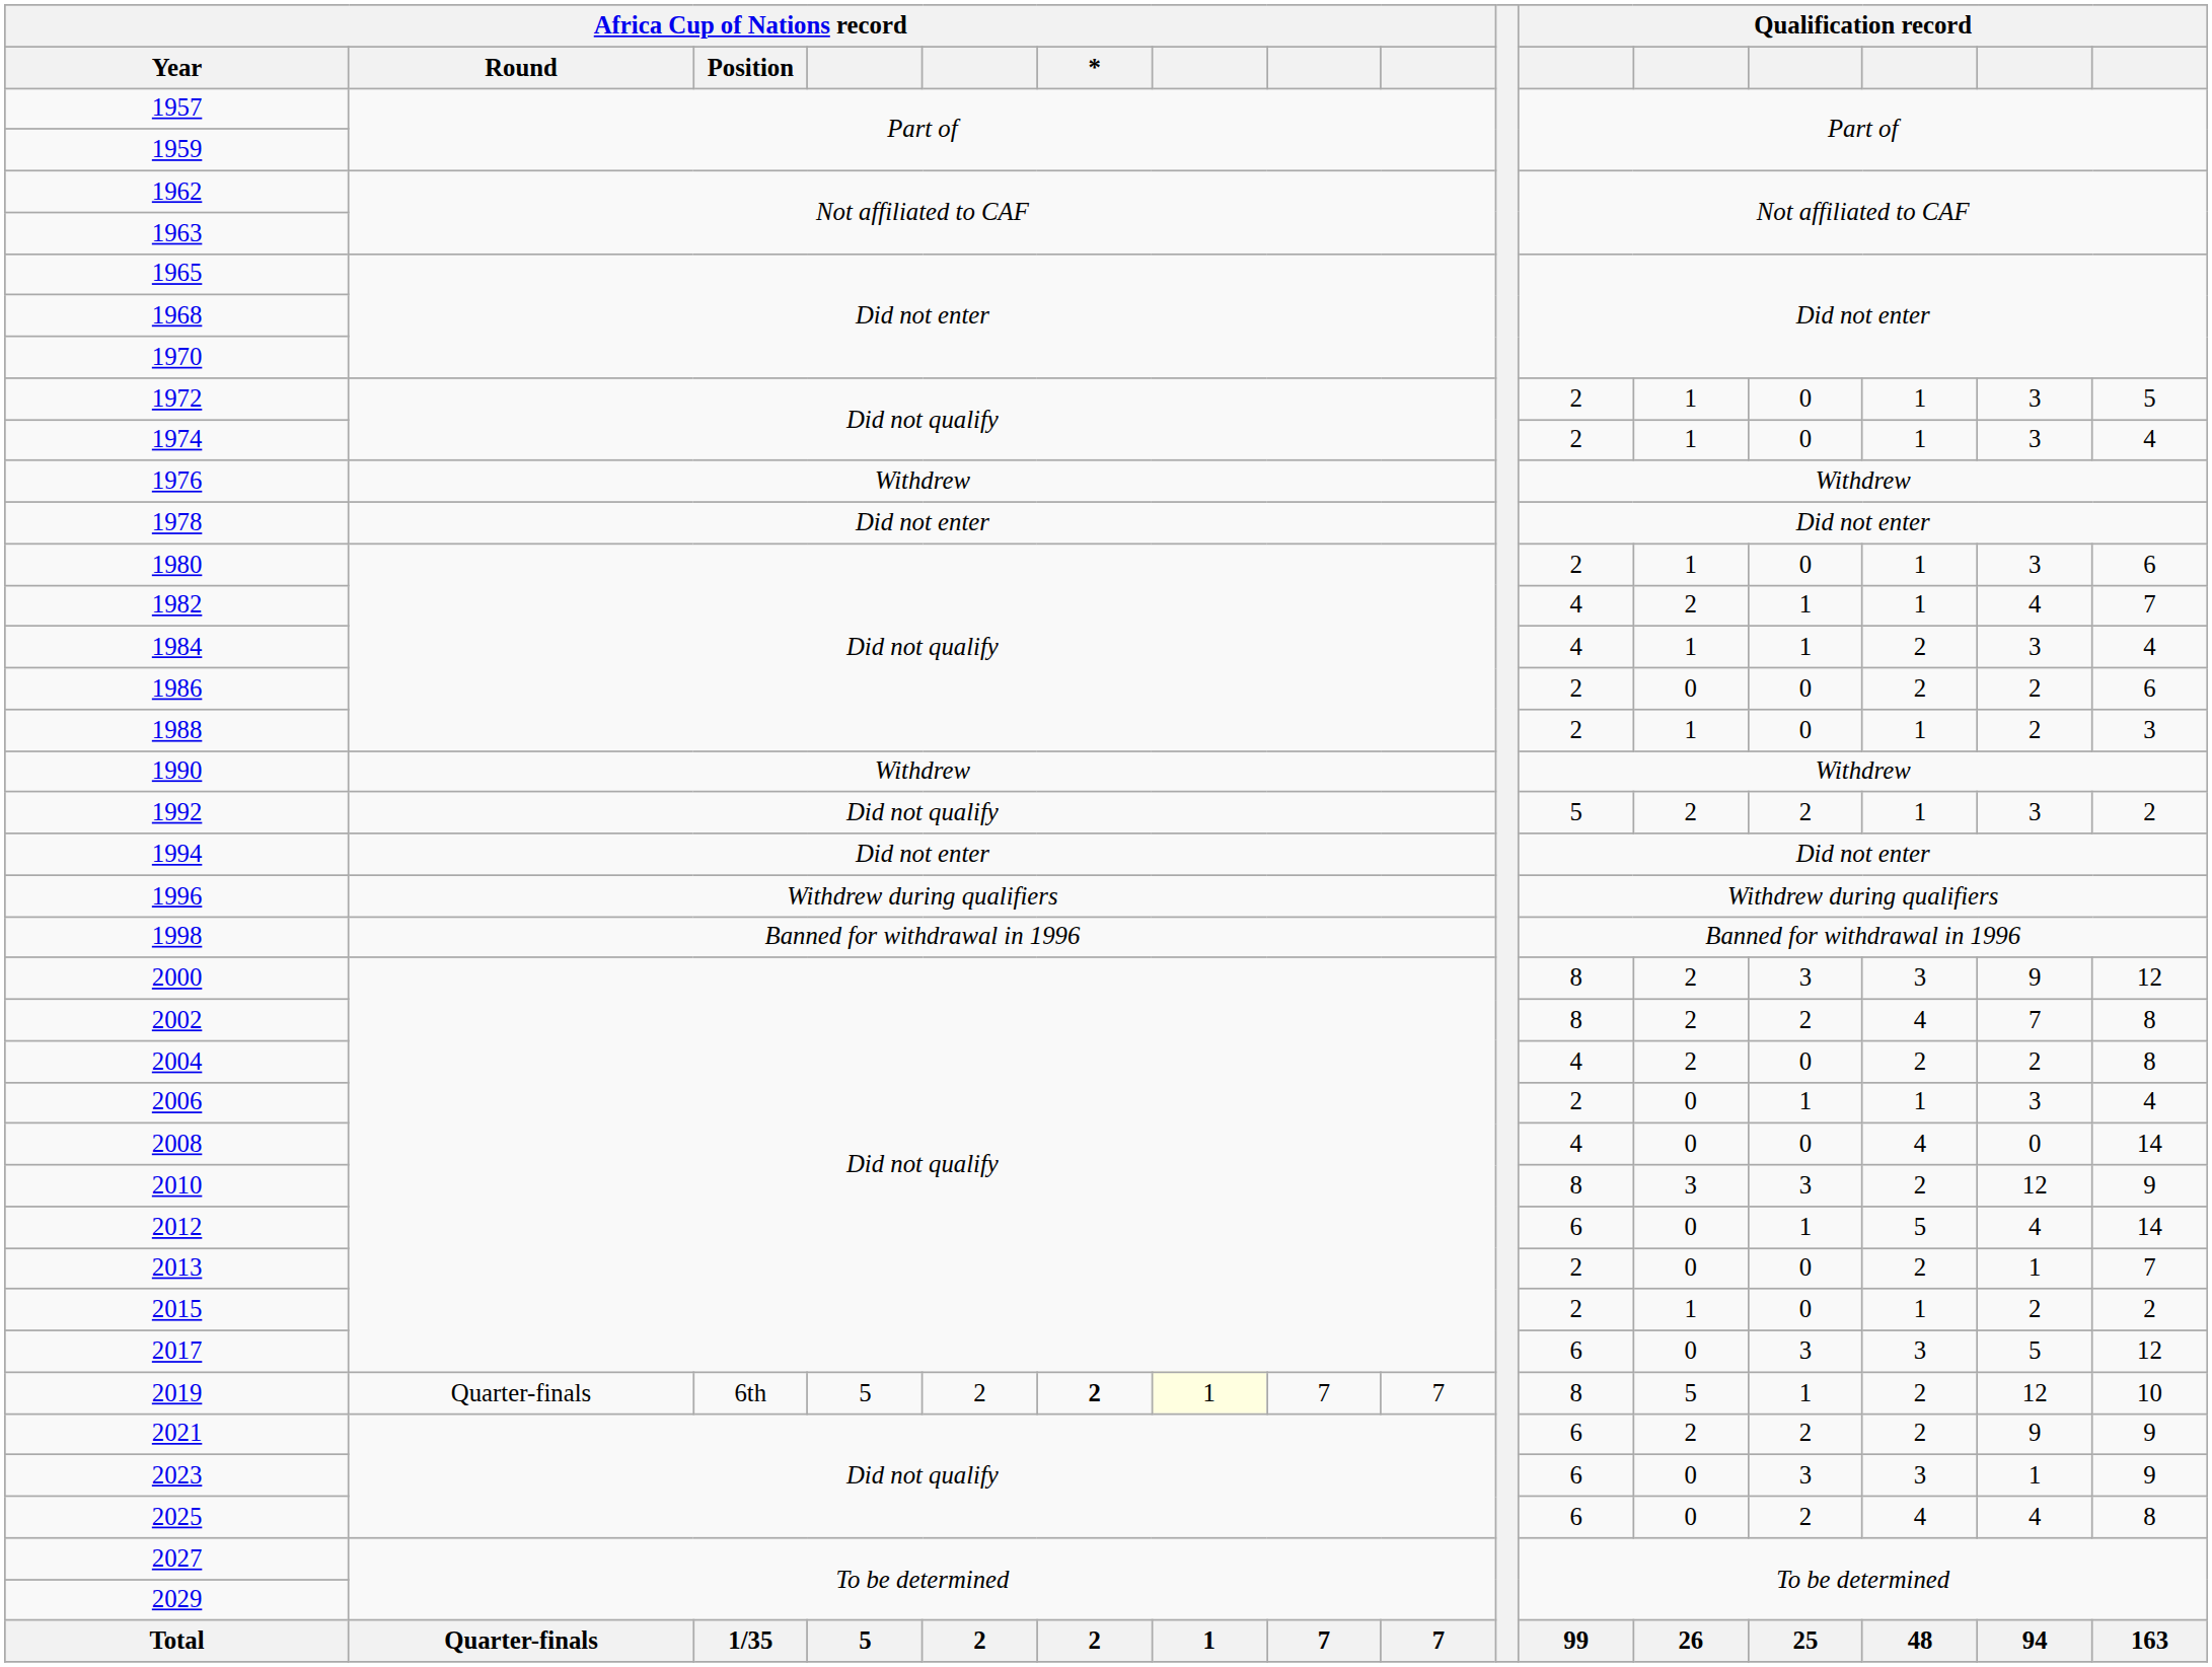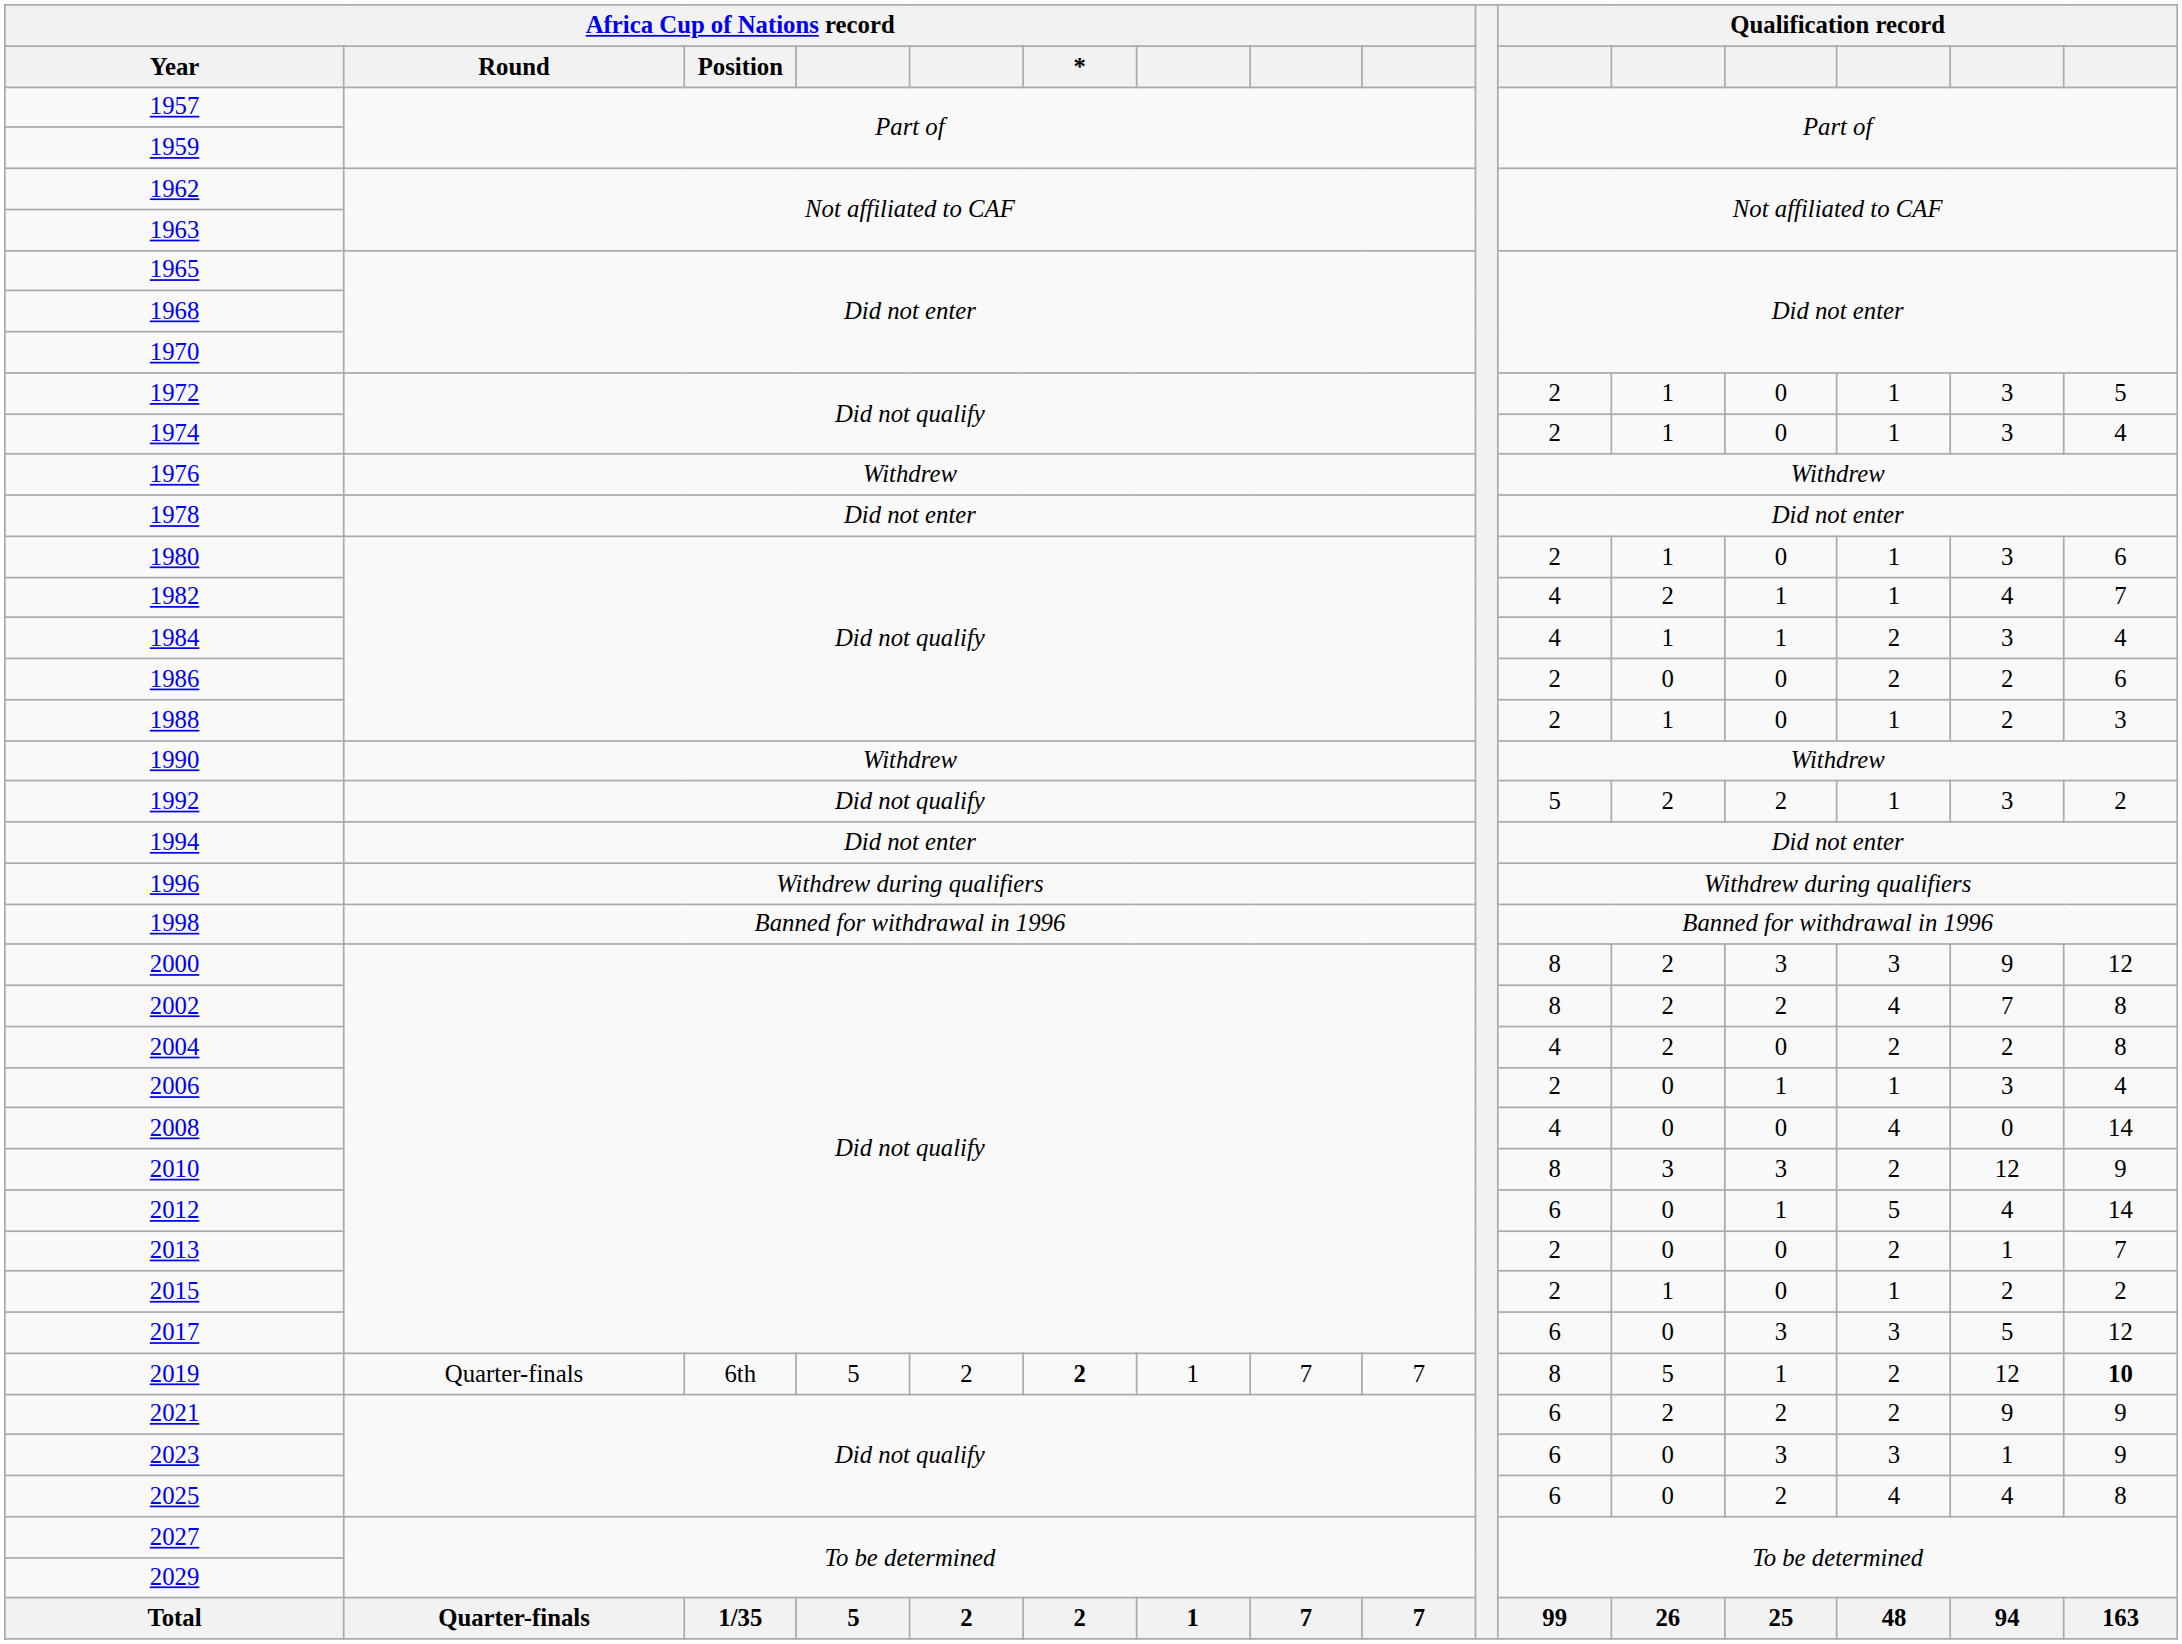2019 | column 7: lightyellow background -> no background
2019 | column 16: normal -> bold
